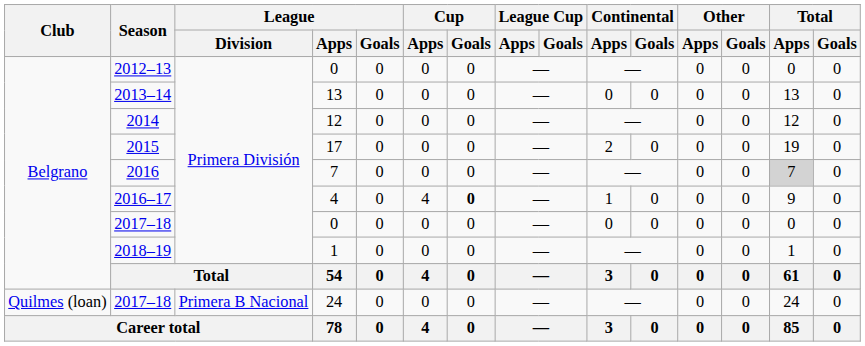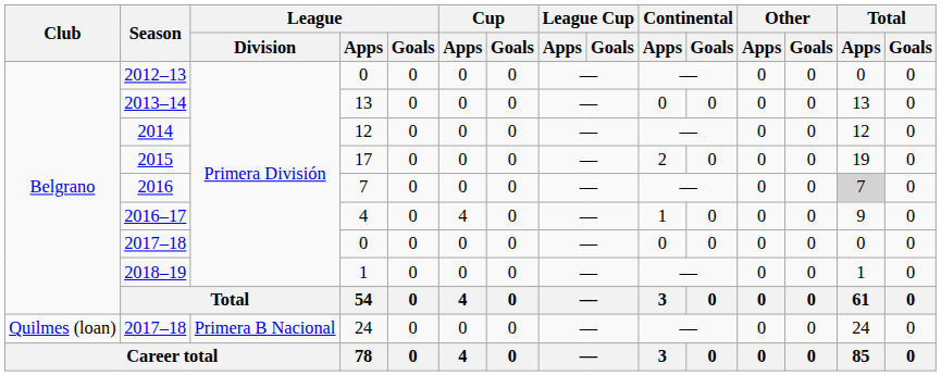2016–17 | Cup / Goals: bold -> normal
